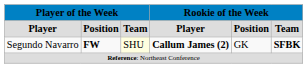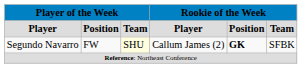Segundo Navarro | Player of the Week / Position: bold -> normal
Segundo Navarro | Rookie of the Week / Player: bold -> normal
Segundo Navarro | Rookie of the Week / Position: normal -> bold
Segundo Navarro | Rookie of the Week / Team: bold -> normal
